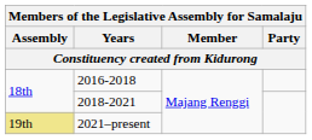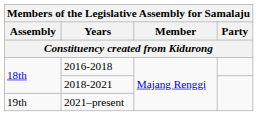2021–present | Assembly: khaki background -> no background
